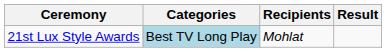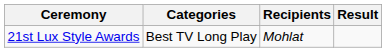21st Lux Style Awards | Categories: lightblue background -> no background
